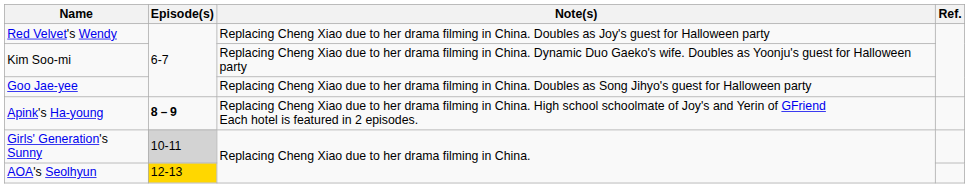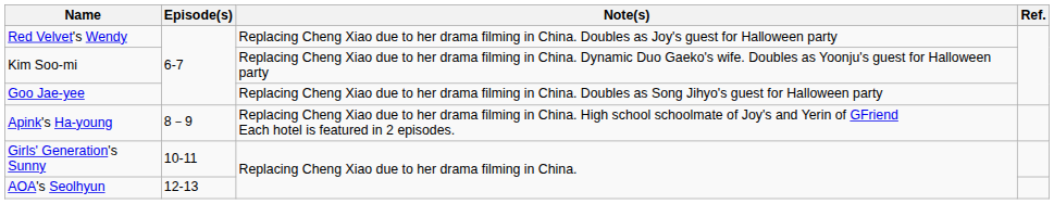Apink's Ha-young | Episode(s): bold -> normal
Girls' Generation's Sunny | Episode(s): lightgrey background -> no background
AOA's Seolhyun | Episode(s): gold background -> no background
